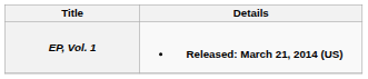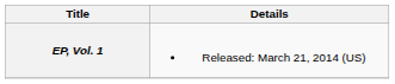EP, Vol. 1 | Details: bold -> normal
